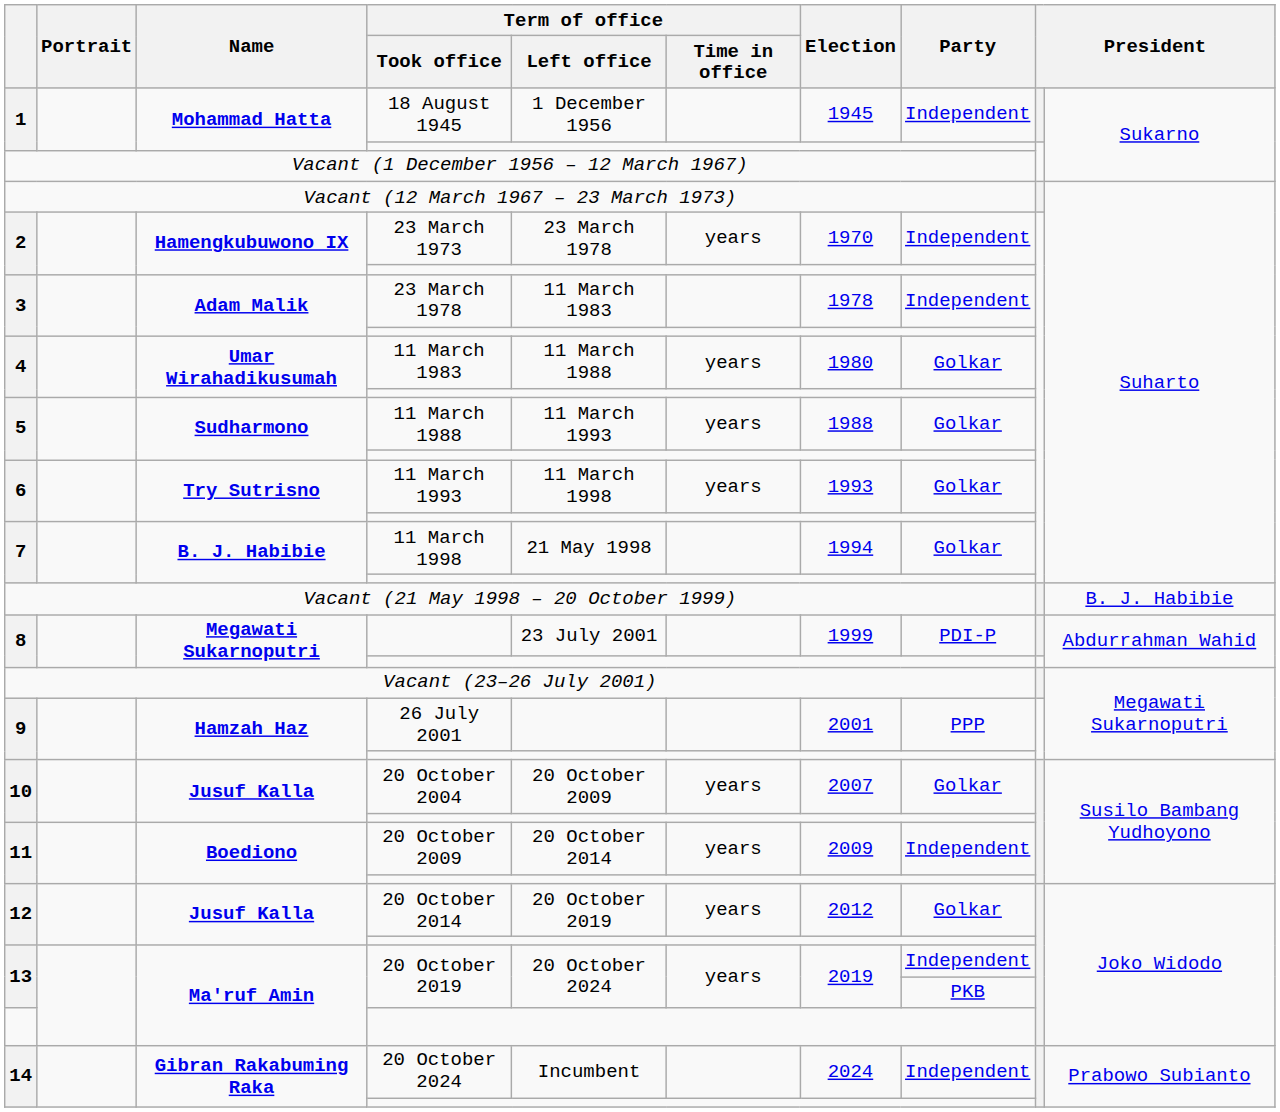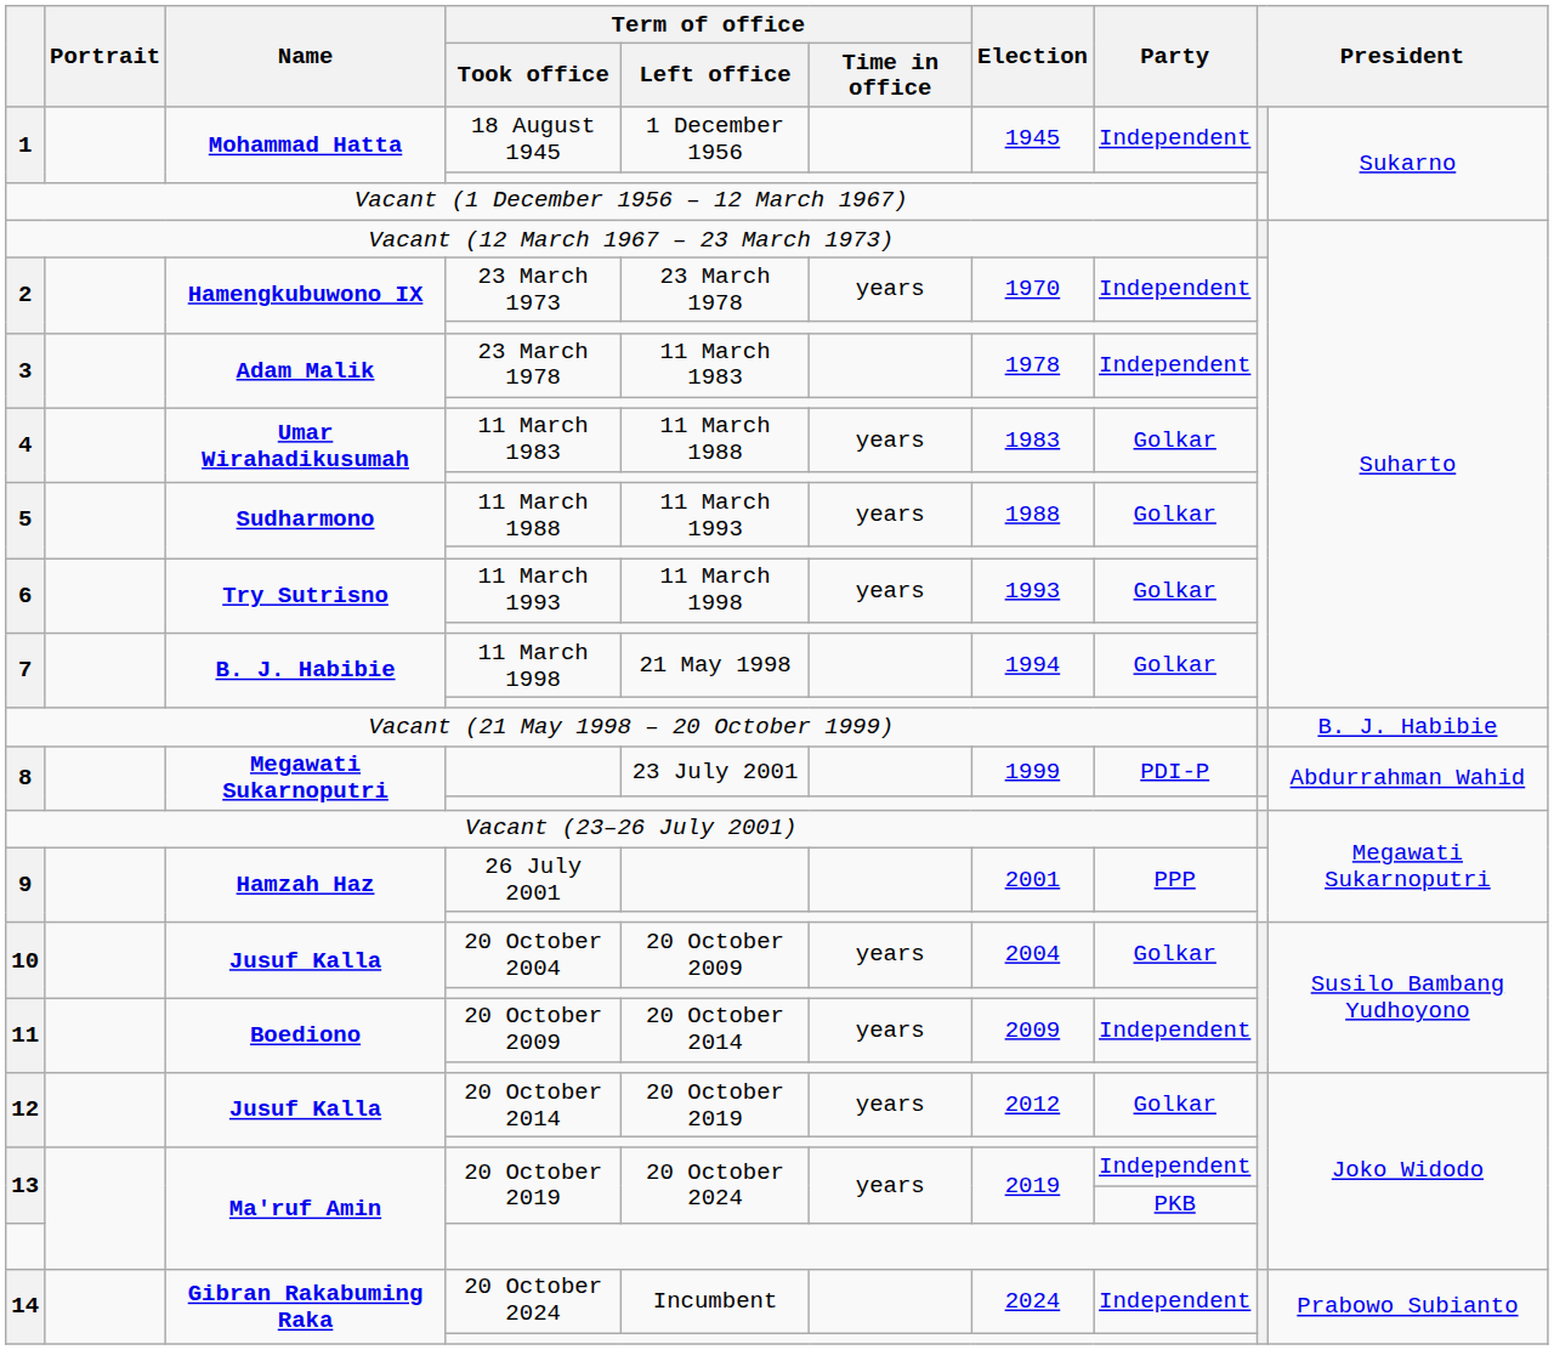4 / 11 March 1983 | Election: 1980 -> 1983
10 / 20 October 2004 | Election: 2007 -> 2004
